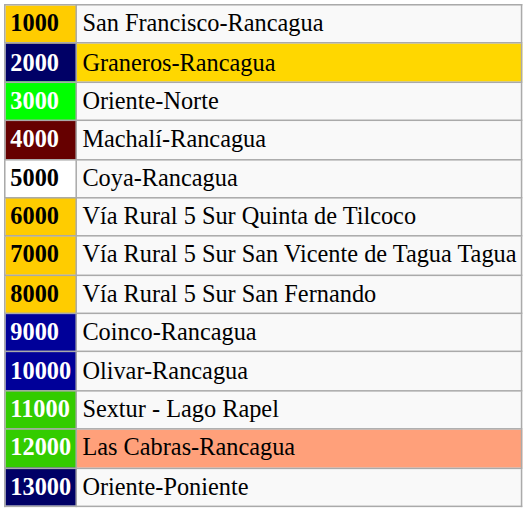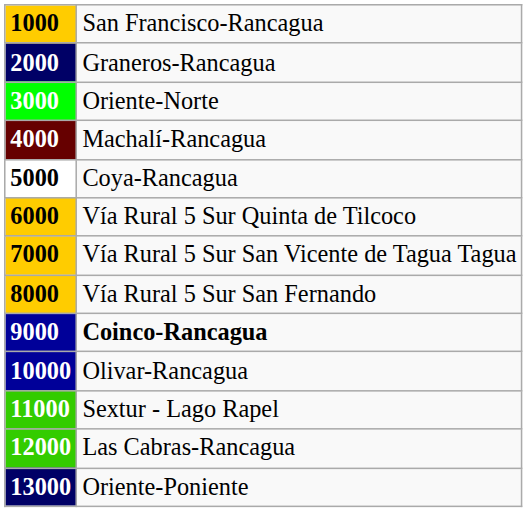Graneros-Rancagua | column 2: gold background -> no background
Coinco-Rancagua | column 2: normal -> bold
Las Cabras-Rancagua | column 2: lightsalmon background -> no background
